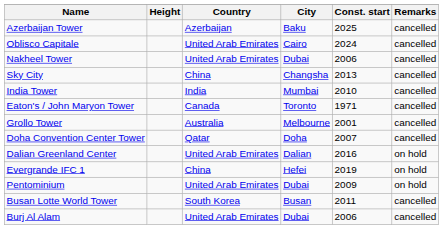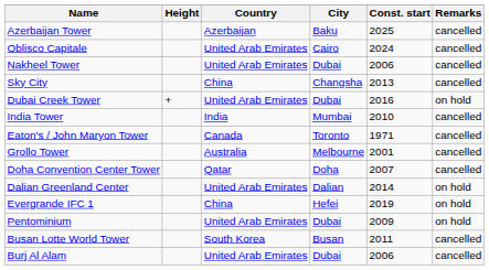+ row: Dubai Creek Tower | + | United Arab Emirates | Dubai | 2016 | on hold
Dalian Greenland Center | Const. start: 2016 -> 2014
